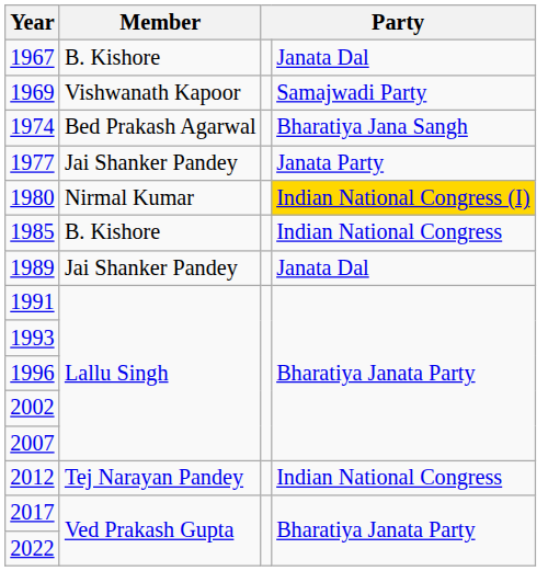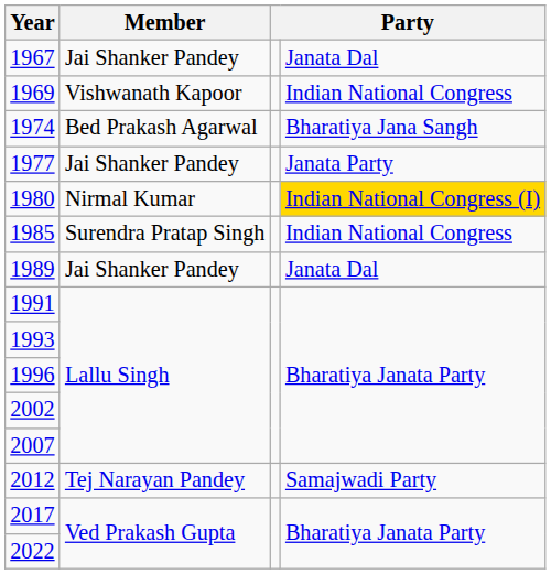1967 | Member: B. Kishore -> Jai Shanker Pandey
1969 | column 4: Samajwadi Party -> Indian National Congress
1985 | Member: B. Kishore -> Surendra Pratap Singh
2012 | column 4: Indian National Congress -> Samajwadi Party
